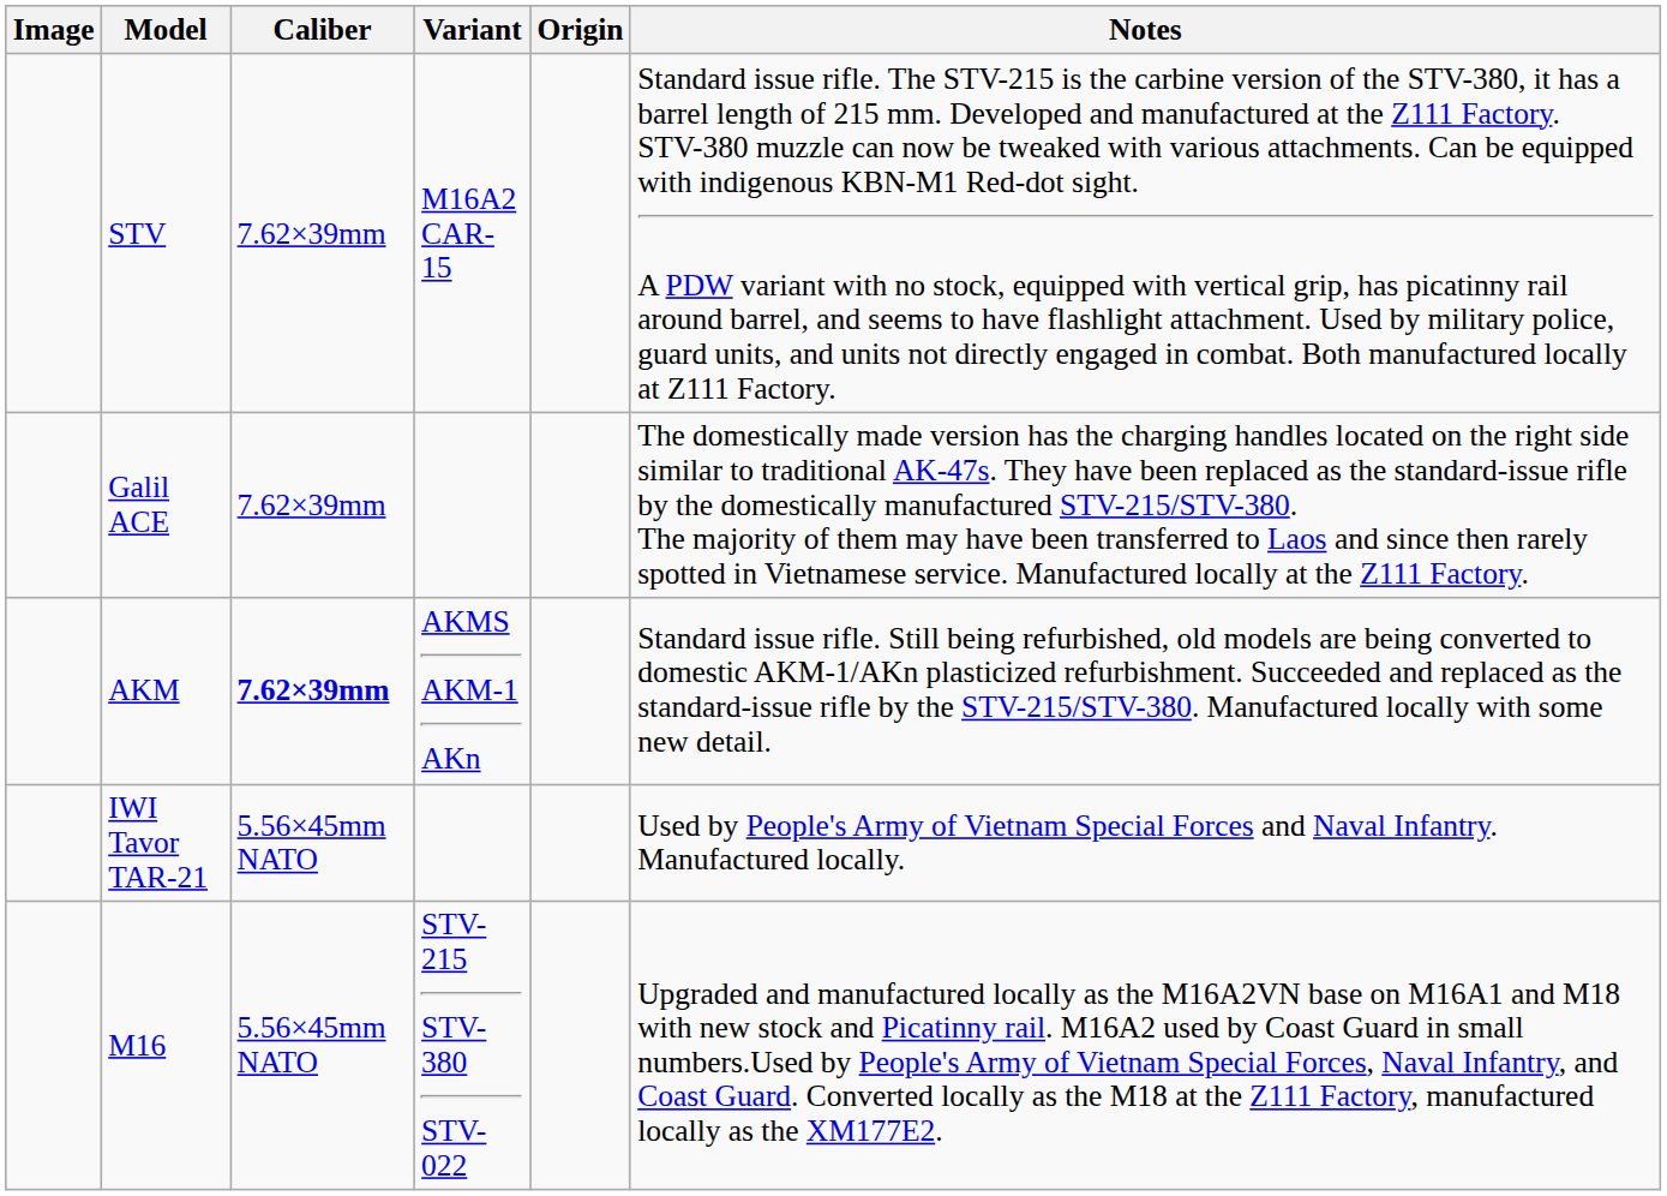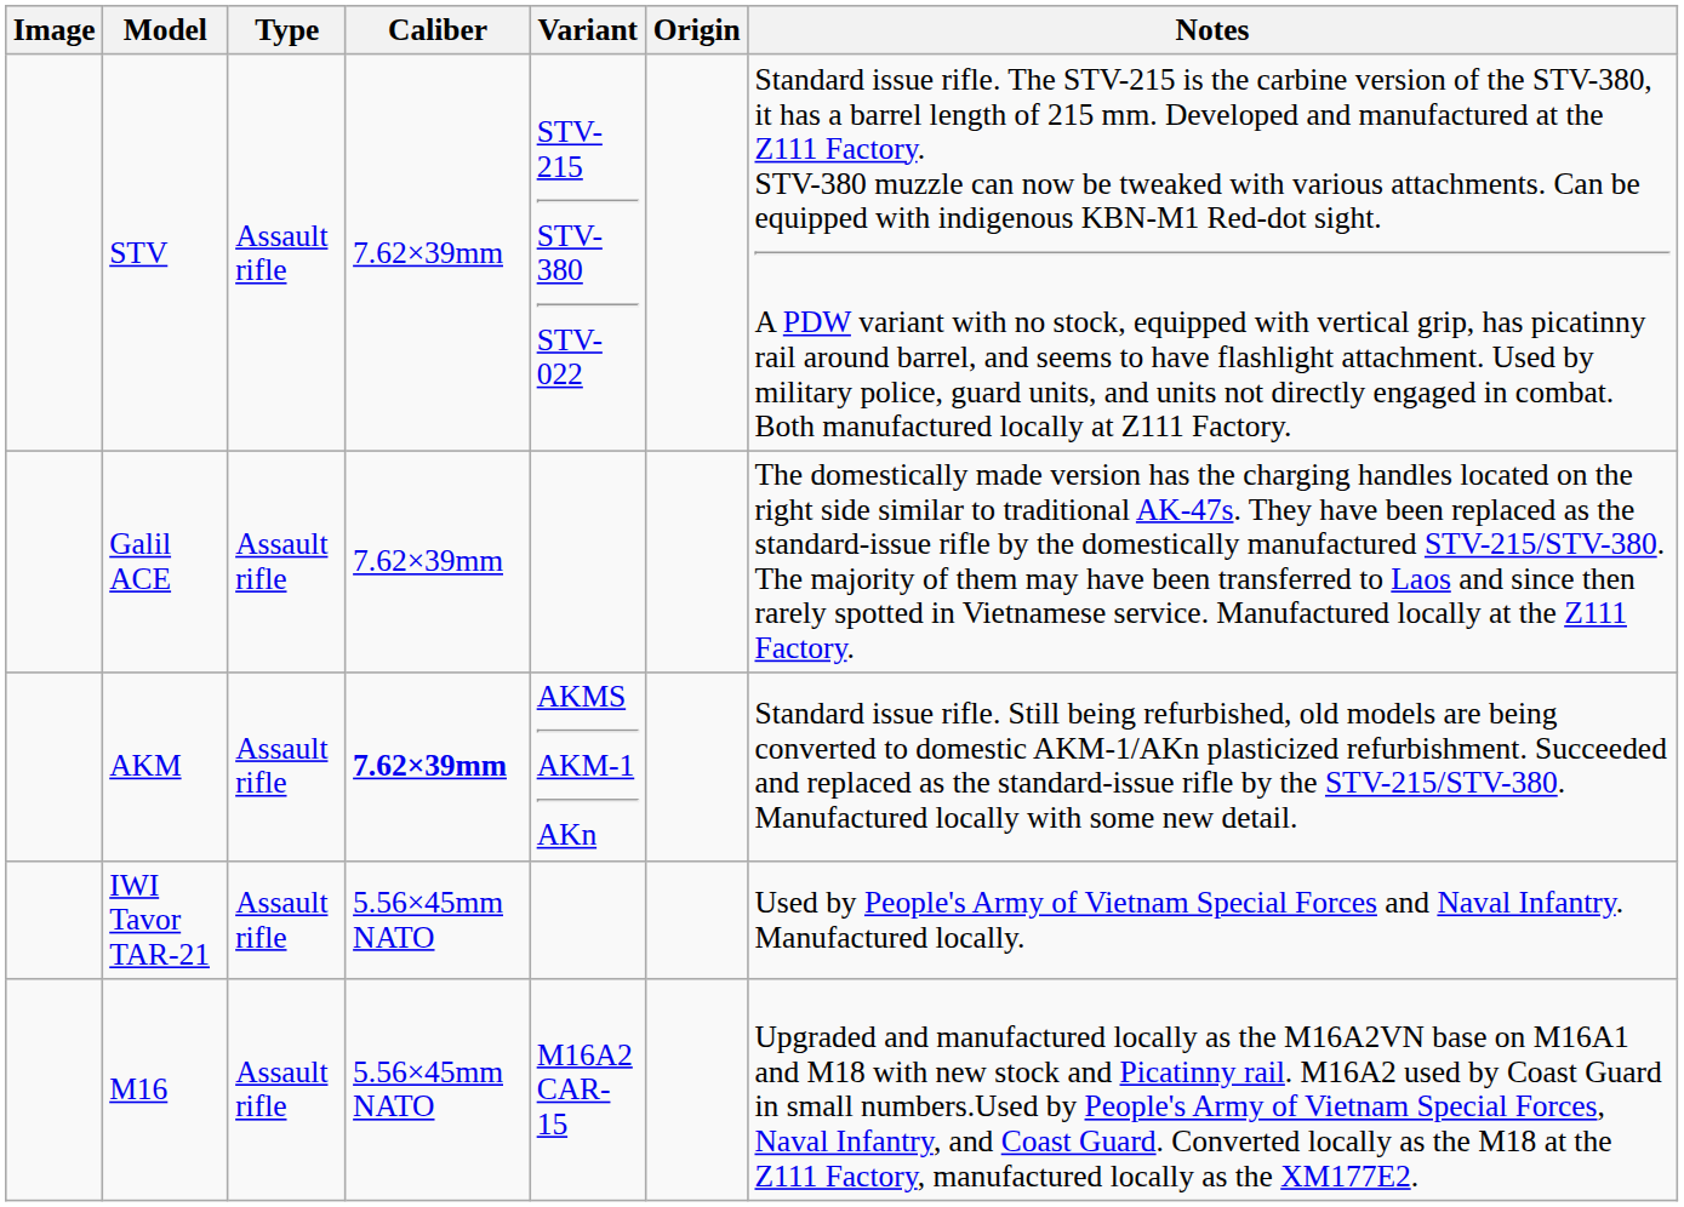+ column: Type | Assault rifle | Assault rifle | Assault rifle | Assault rifle | Assault rifle
STV | Variant: M16A2 CAR-15 -> STV-215 STV-380 STV-022
M16 | Variant: STV-215 STV-380 STV-022 -> M16A2 CAR-15
